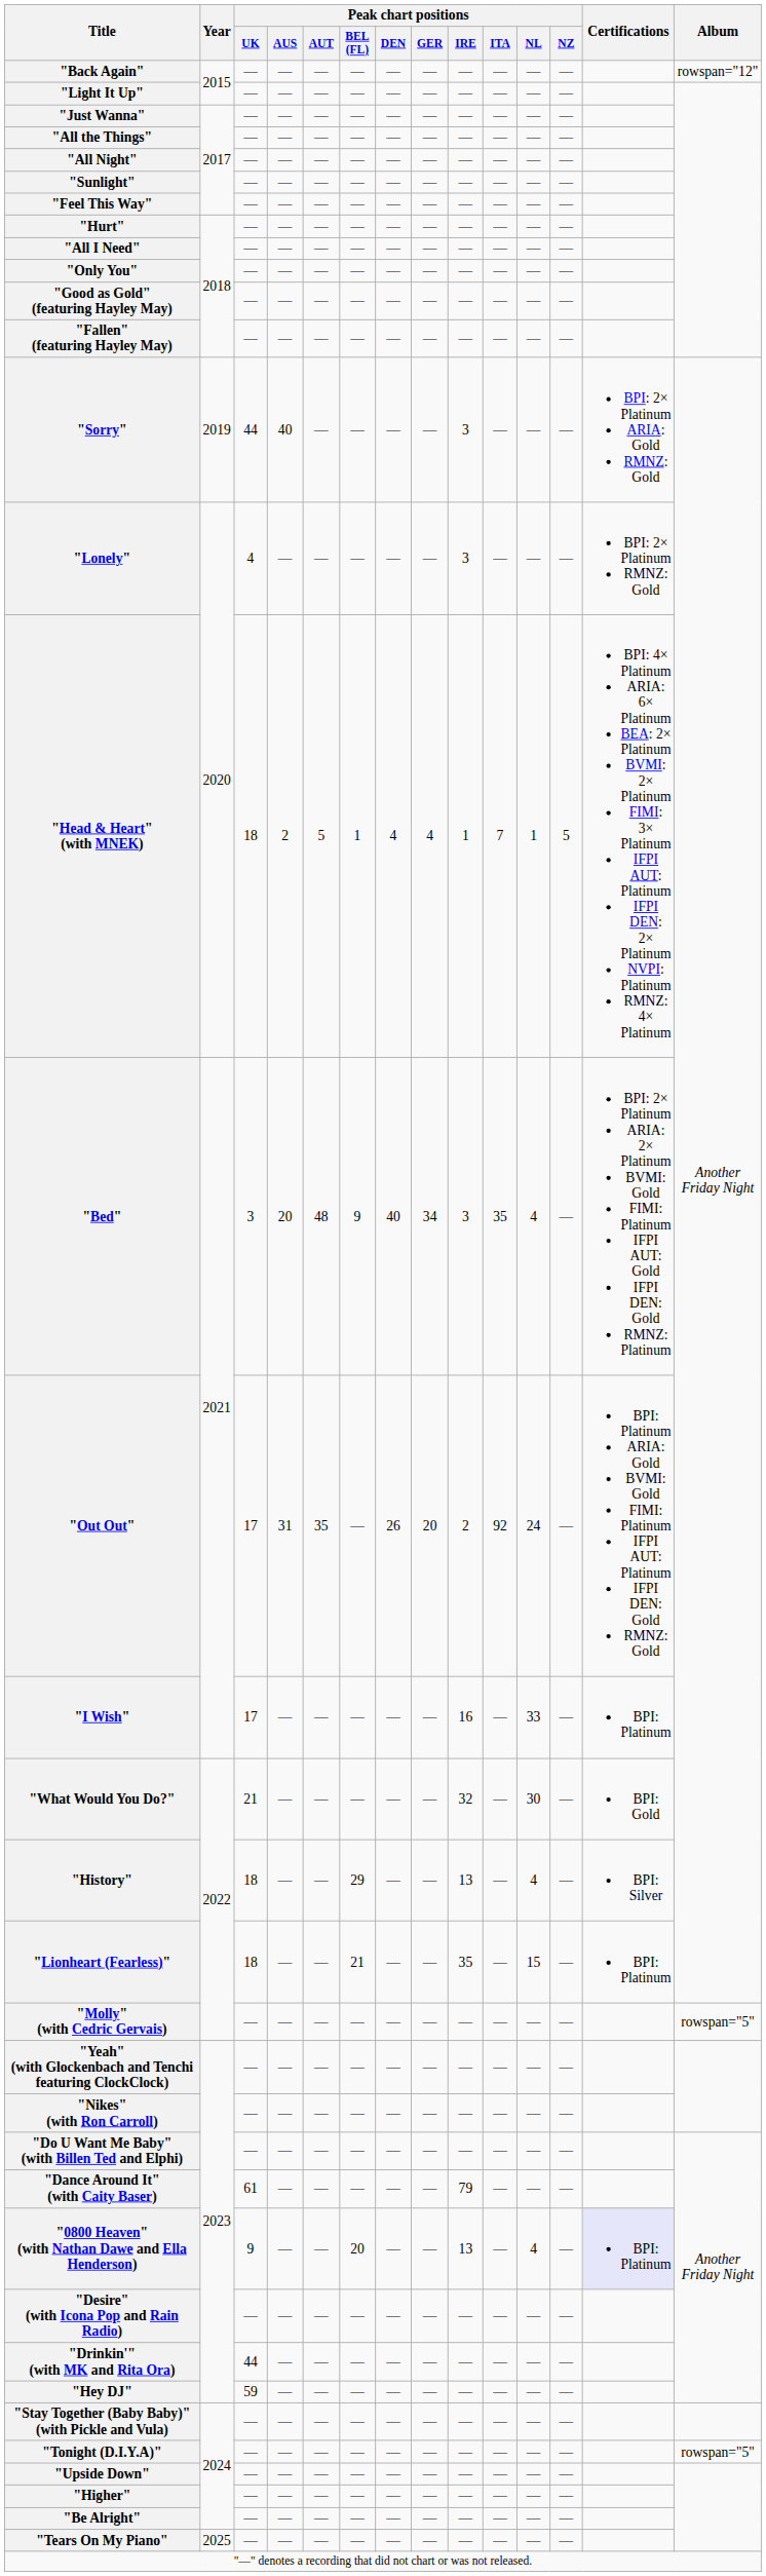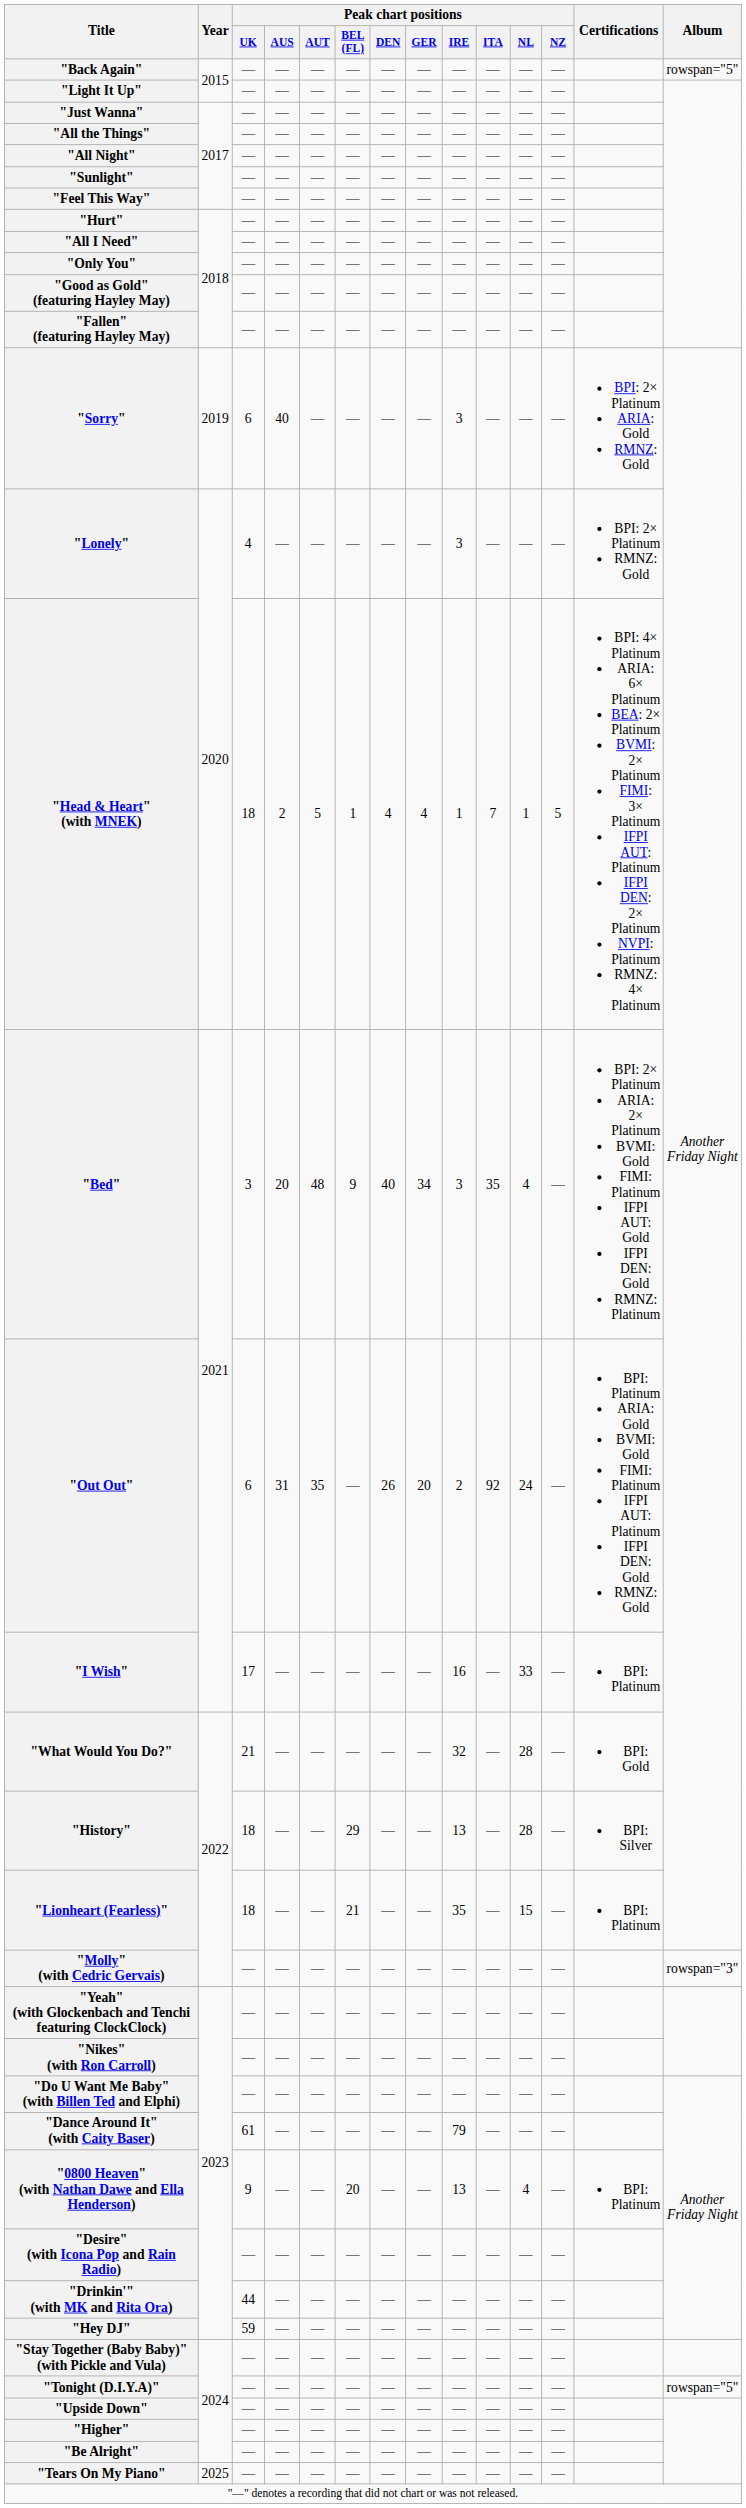"Back Again" | Album: rowspan="12" -> rowspan="5"
"Sorry" | Peak chart positions / UK: 44 -> 6
"Out Out" | Peak chart positions / UK: 17 -> 6
"What Would You Do?" | Peak chart positions / NL: 30 -> 28
"History" | Peak chart positions / NL: 4 -> 28
"Molly" (with Cedric Gervais) | Album: rowspan="5" -> rowspan="3"
"0800 Heaven" (with Nathan Dawe and Ella Henderson) | Certifications: lavender background -> no background
